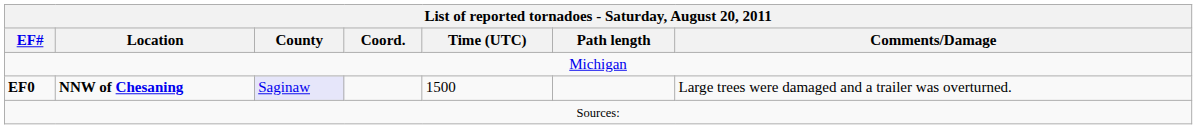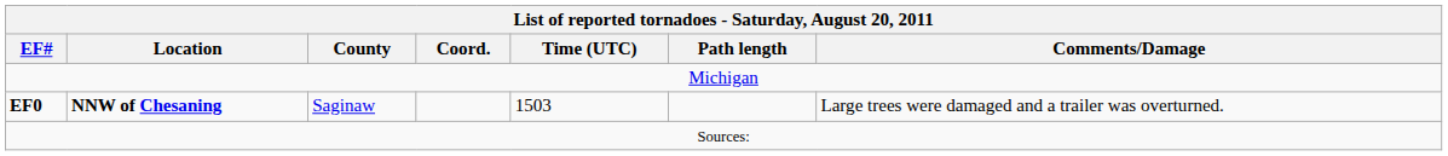EF0 | County: lavender background -> no background
EF0 | Time (UTC): 1500 -> 1503
